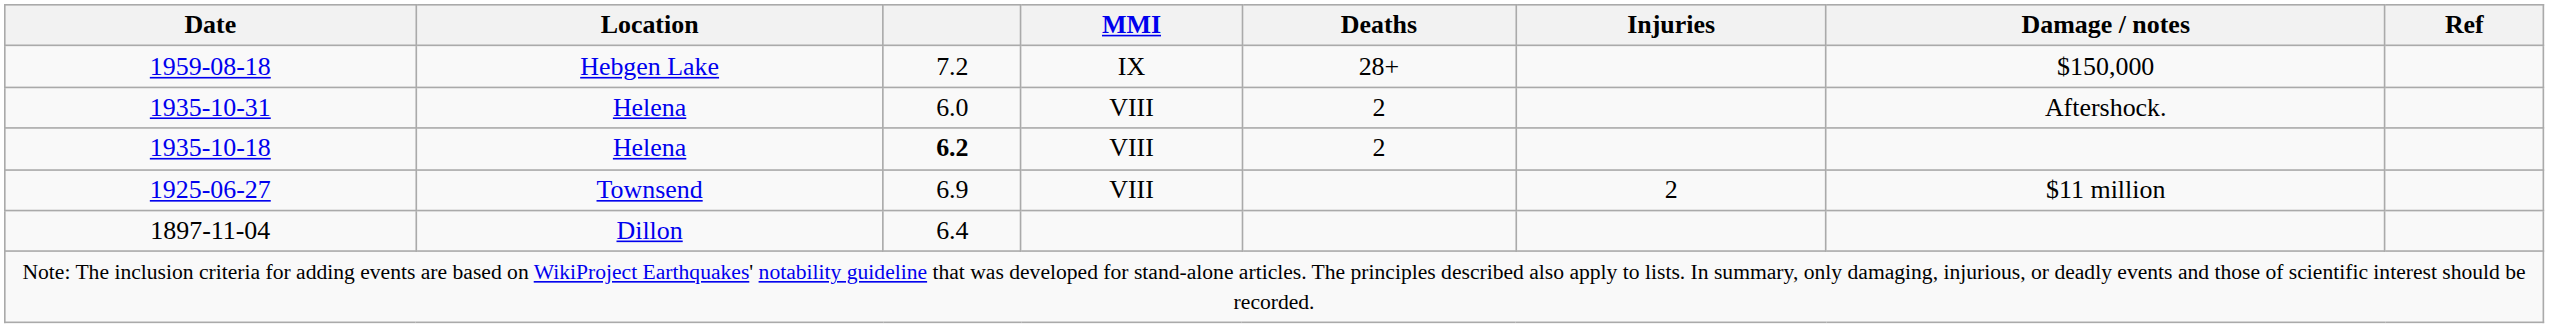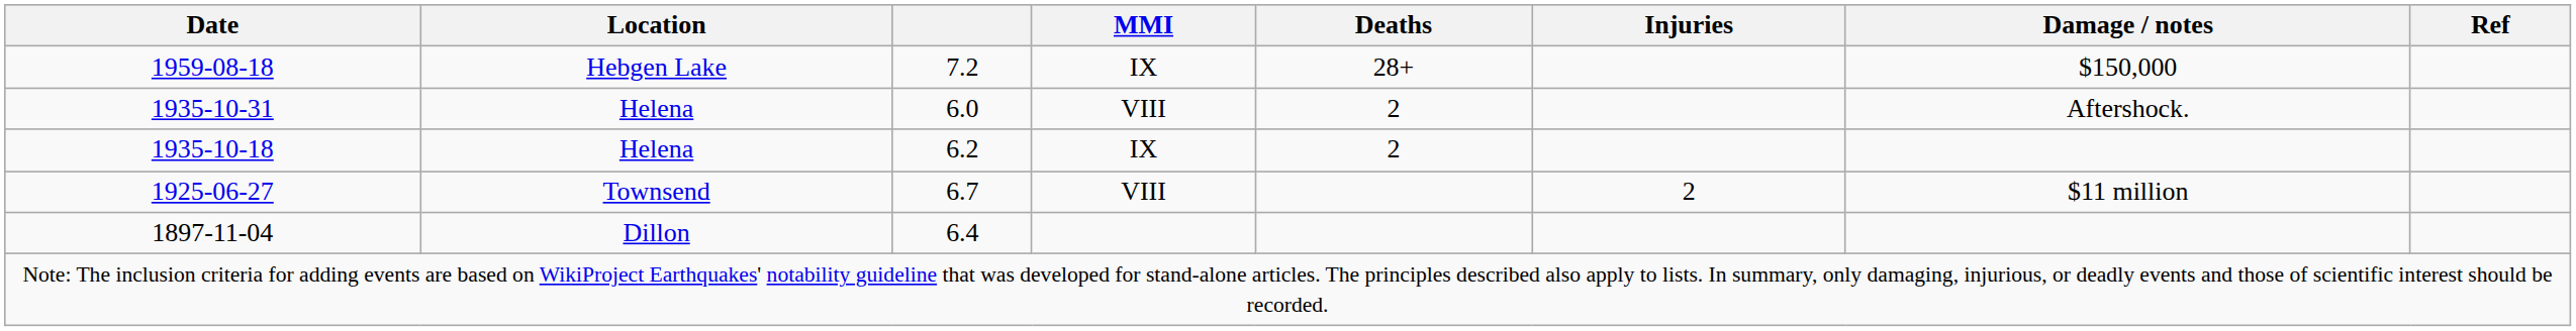1935-10-18 | column 3: bold -> normal
1935-10-18 | MMI: VIII -> IX
1925-06-27 | column 3: 6.9 -> 6.7
